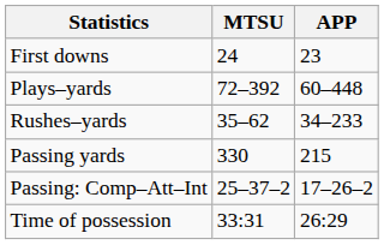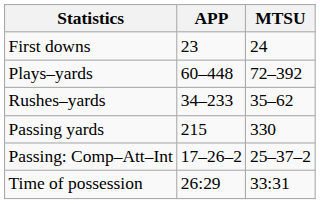columns swapped: MTSU <-> APP
